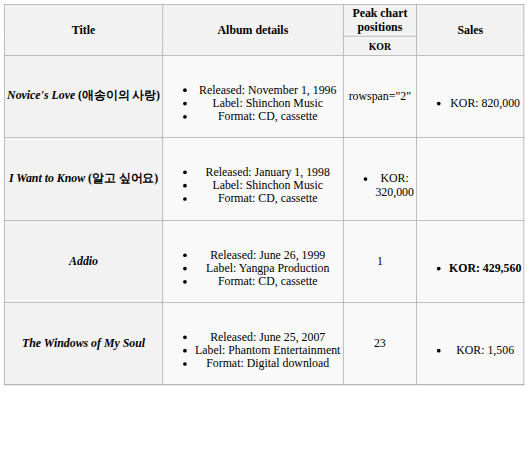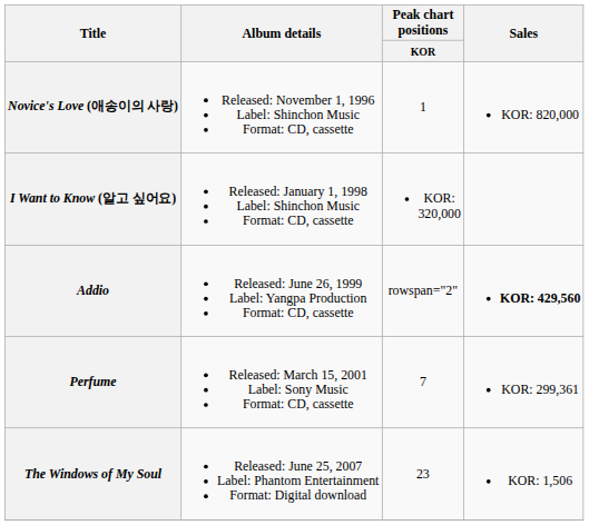Novice's Love (애송이의 사랑) | Peak chart positions / KOR: rowspan="2" -> 1
Addio | Peak chart positions / KOR: 1 -> rowspan="2"
+ row: Perfume | Released: March 15, 2001 Label: Sony Music Format: CD, cassette | 7 | KOR: 299,361
